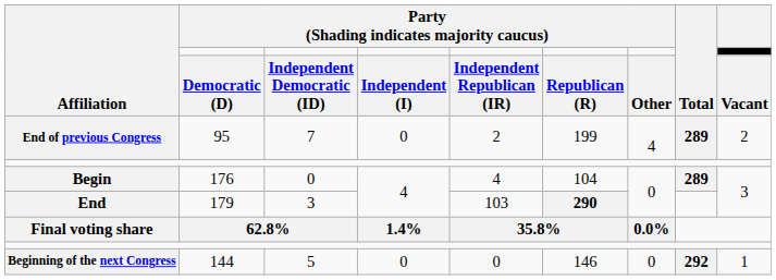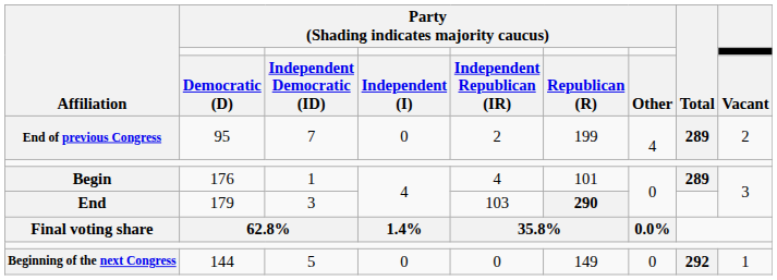Begin | column 3: 0 -> 1
Begin | column 6: 104 -> 101
Beginning of the next Congress | column 6: 146 -> 149
